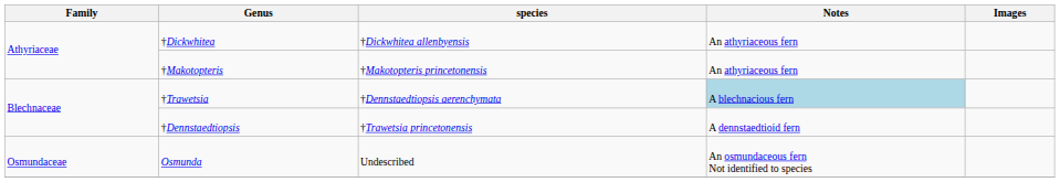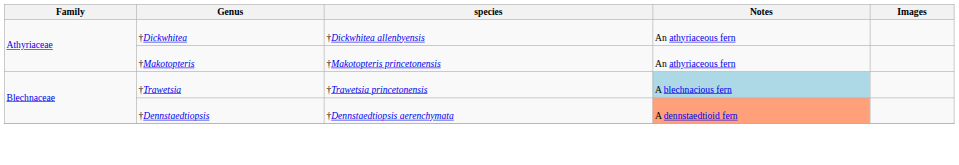†Trawetsia | species: †Dennstaedtiopsis aerenchymata -> †Trawetsia princetonensis
†Dennstaedtiopsis | species: †Trawetsia princetonensis -> †Dennstaedtiopsis aerenchymata
†Dennstaedtiopsis | Notes: no background -> lightsalmon background
- row: Osmundaceae | Osmunda | Undescribed | An osmundaceous fern Not identified to species
